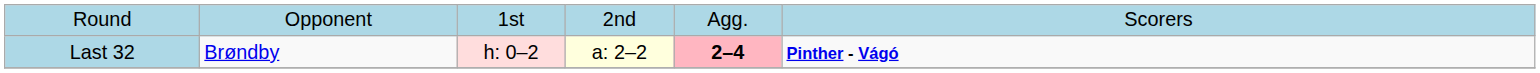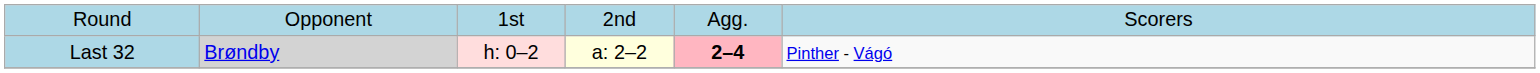Last 32 | column 2: no background -> lightgrey background
Last 32 | column 6: bold -> normal
